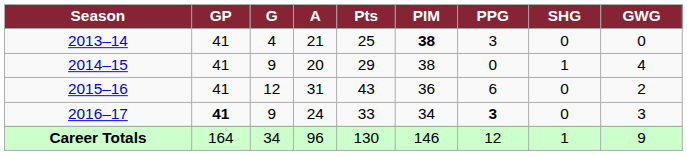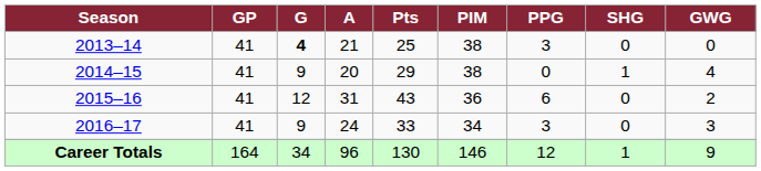2013–14 | G: normal -> bold
2013–14 | PIM: bold -> normal
2016–17 | GP: bold -> normal
2016–17 | PPG: bold -> normal
